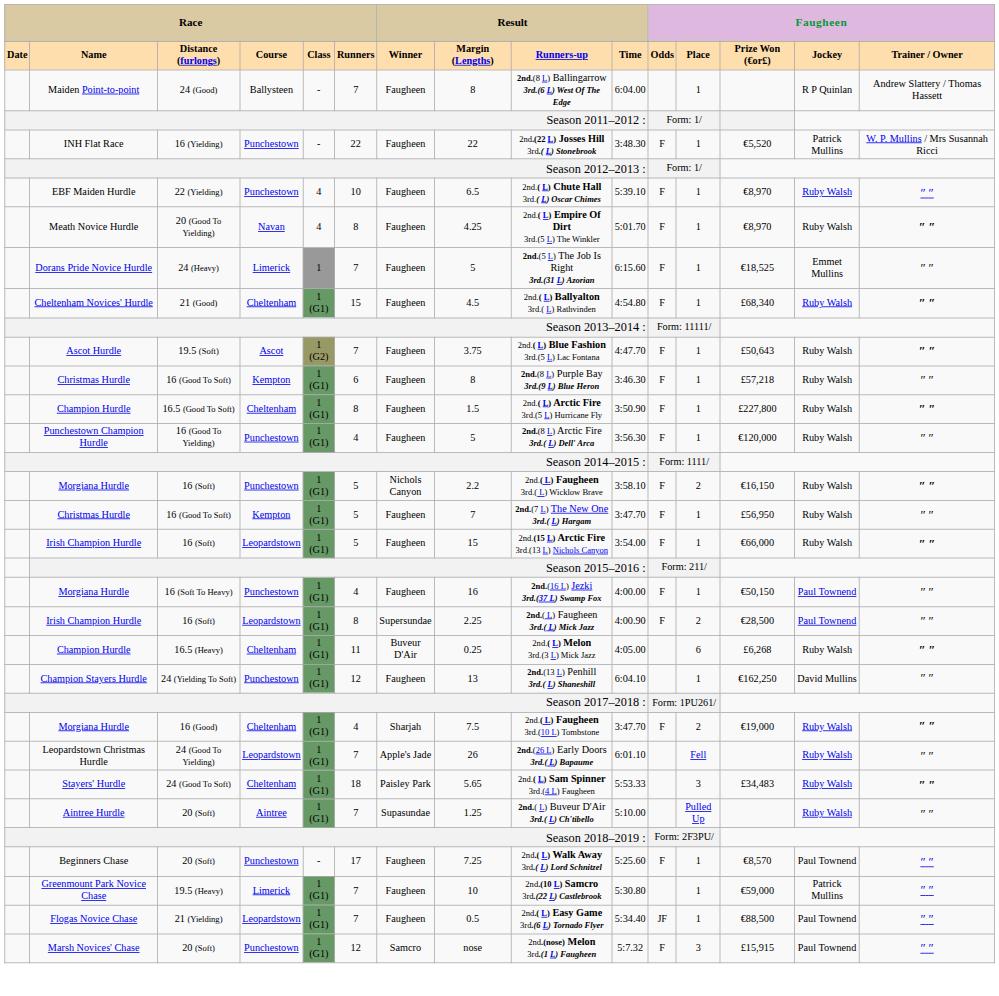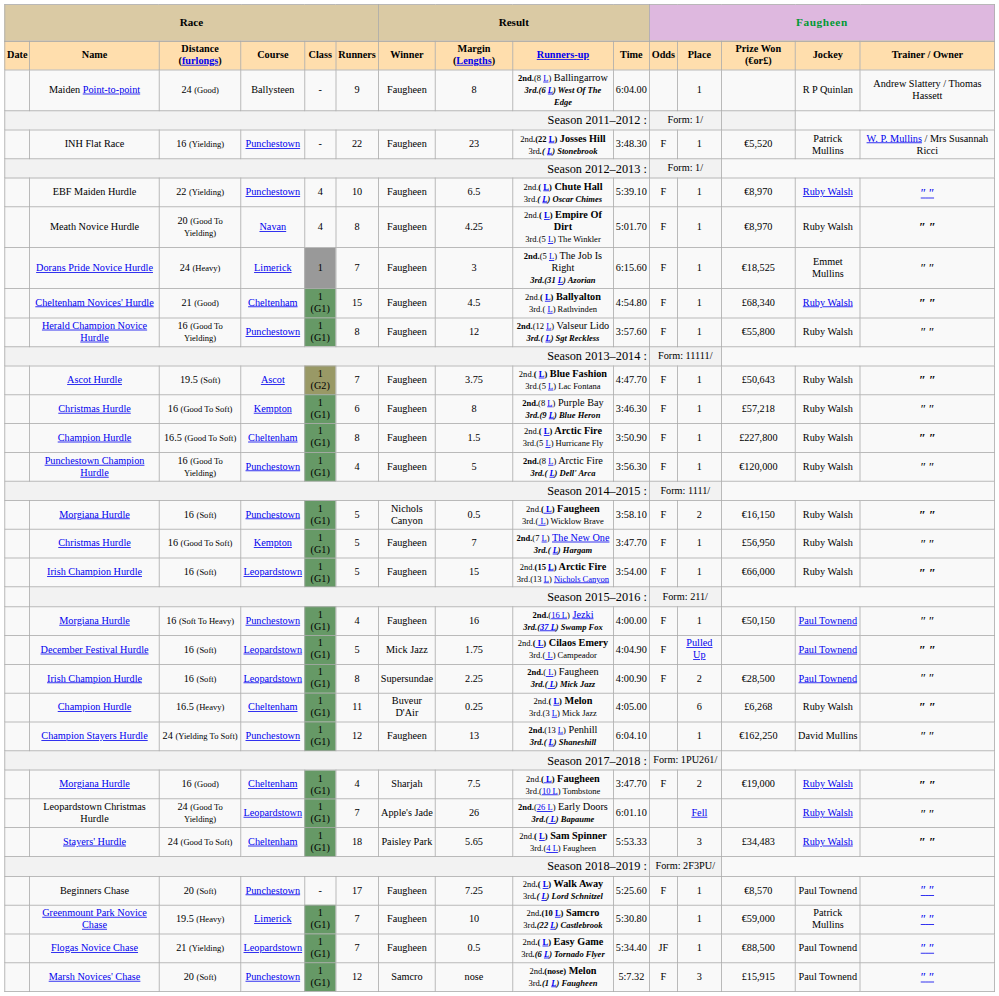Maiden Point-to-point | column 6: 7 -> 9
INH Flat Race | column 8: 22 -> 23
Dorans Pride Novice Hurdle | column 8: 5 -> 3
+ row: Herald Champion Novice Hurdle | 16 (Good To Yielding) | Punchestown | 1 (G1) | 8 | Faugheen | 12 | 2nd.(12 L) Valseur Lido 3rd.( L) Sgt Reckless | 3:57.60 | F | 1 | €55,800 | Ruby Walsh | ″ ″
Morgiana Hurdle / 16 (Soft) | column 8: 2.2 -> 0.5
+ row: December Festival Hurdle | 16 (Soft) | Leopardstown | 1 (G1) | 5 | Mick Jazz | 1.75 | 2nd.( L) Cilaos Emery 3rd.( L) Campeador | 4:04.90 | F | Pulled Up | Paul Townend | ″ ″
- row: Aintree Hurdle | 20 (Soft) | Aintree | 1 (G1) | 7 | Supasundae | 1.25 | 2nd.( L) Buveur D'Air 3rd.( L) Ch'tibello | 5:10.00 | Pulled Up | Ruby Walsh | ″ ″
